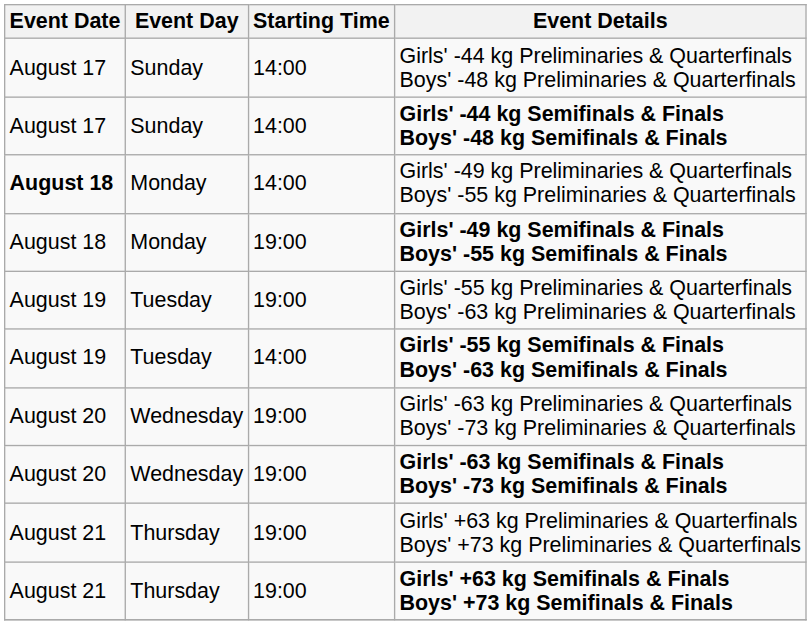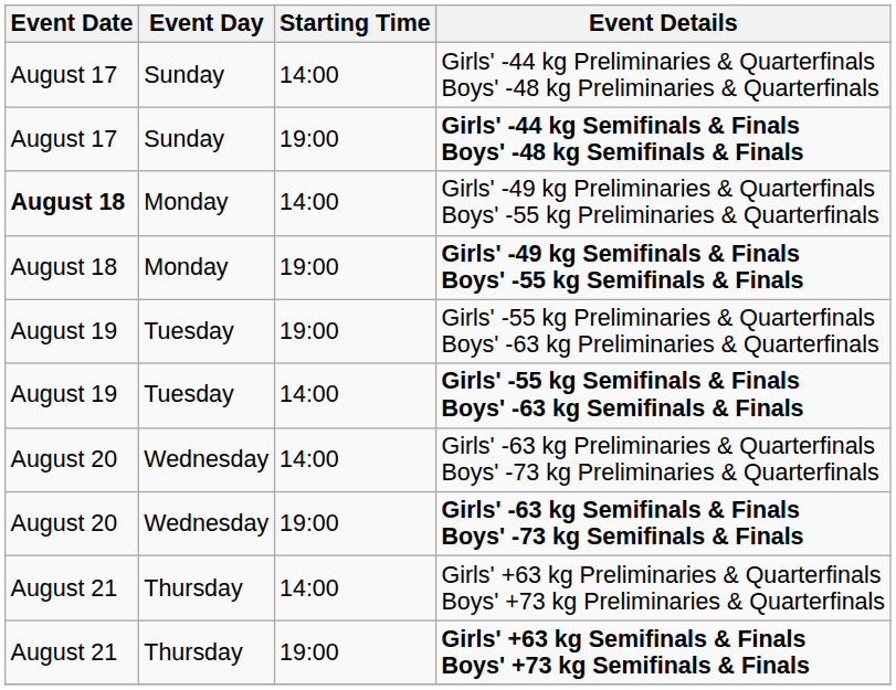row 3 | Starting Time: 14:00 -> 19:00
row 8 | Starting Time: 19:00 -> 14:00
row 10 | Starting Time: 19:00 -> 14:00
